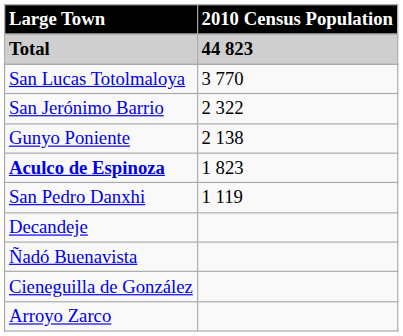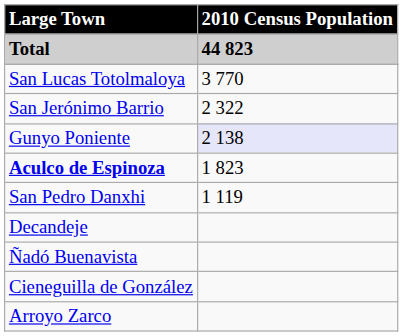Gunyo Poniente | 2010 Census Population: no background -> lavender background
